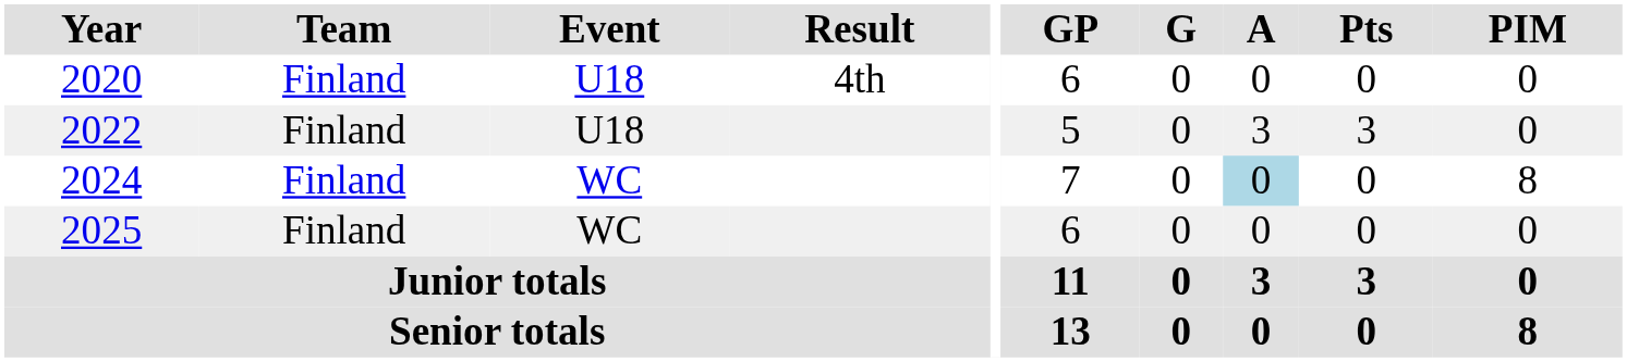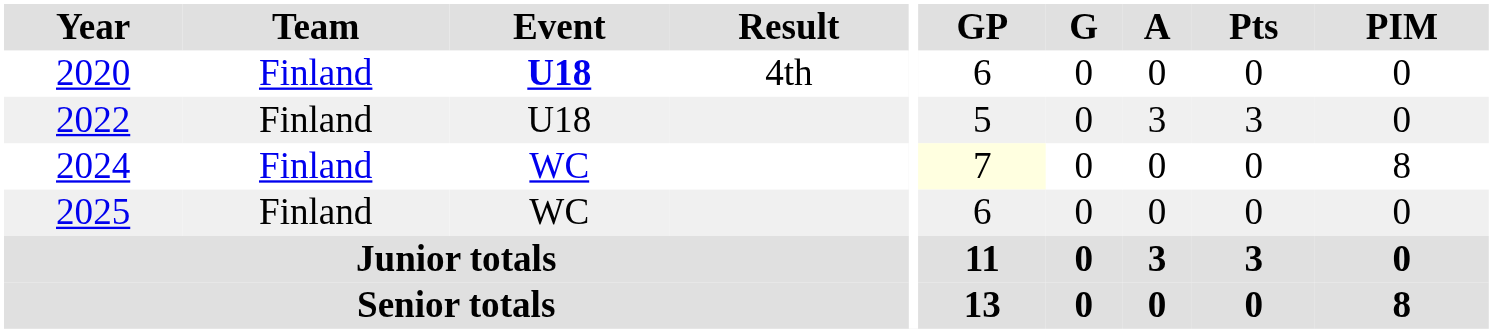2020 | Event: normal -> bold
2024 | GP: no background -> lightyellow background
2024 | A: lightblue background -> no background
